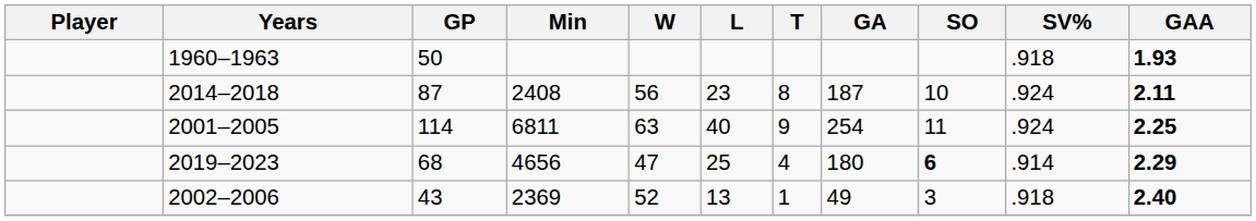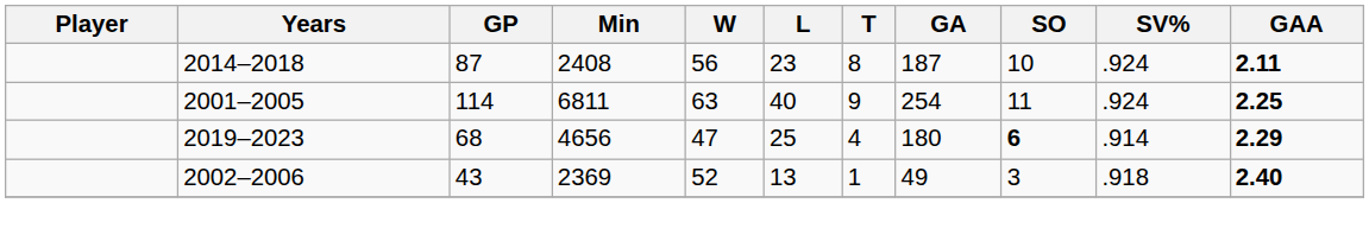- row: 1960–1963 | 50 | .918 | 1.93
